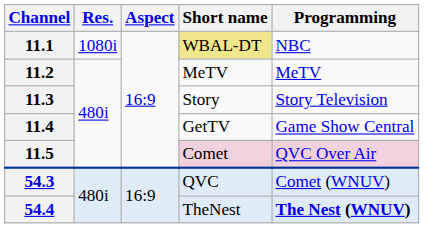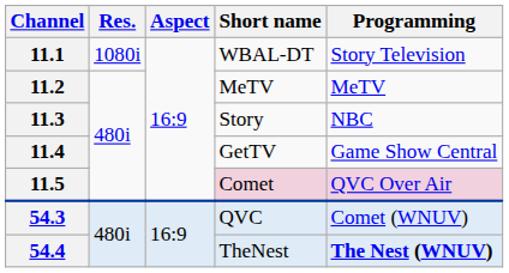11.1 | Short name: khaki background -> no background
11.1 | Programming: NBC -> Story Television
11.3 | Programming: Story Television -> NBC
